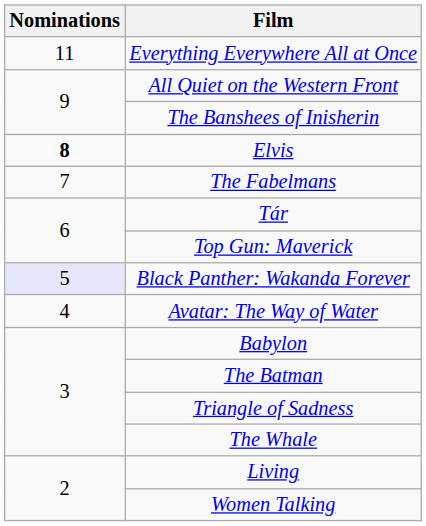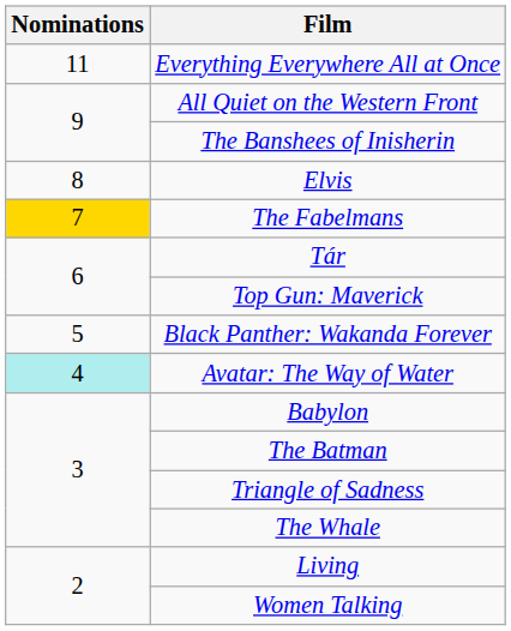Elvis | Nominations: bold -> normal
The Fabelmans | Nominations: no background -> gold background
Black Panther: Wakanda Forever | Nominations: lavender background -> no background
Avatar: The Way of Water | Nominations: no background -> paleturquoise background
